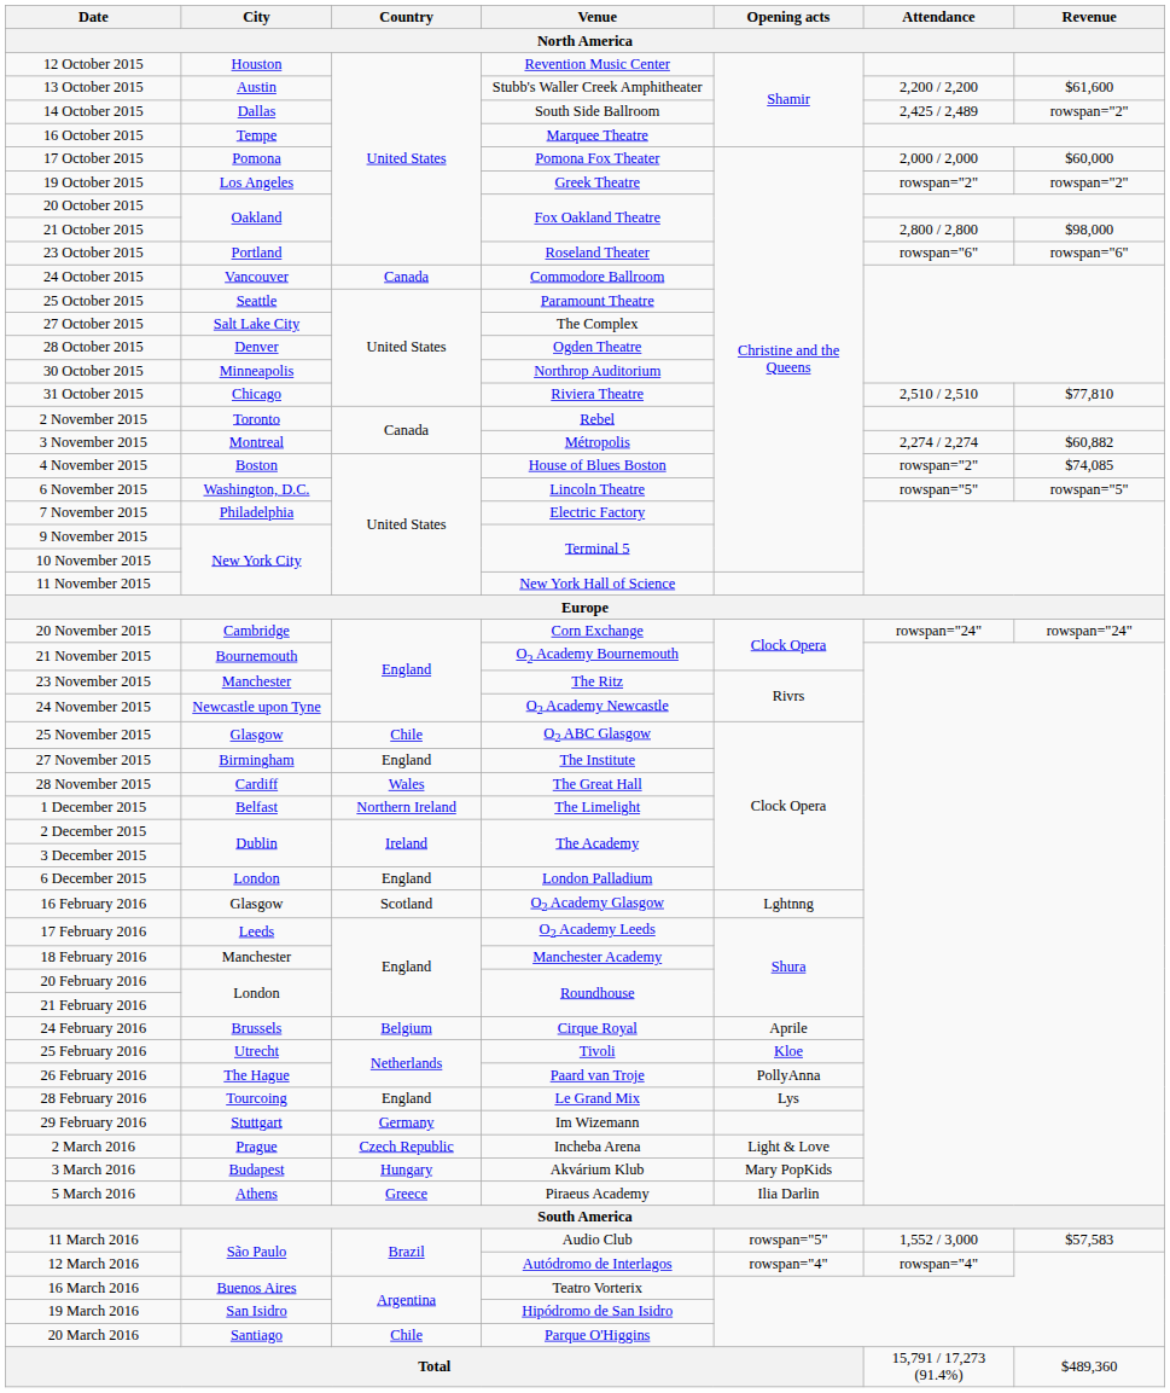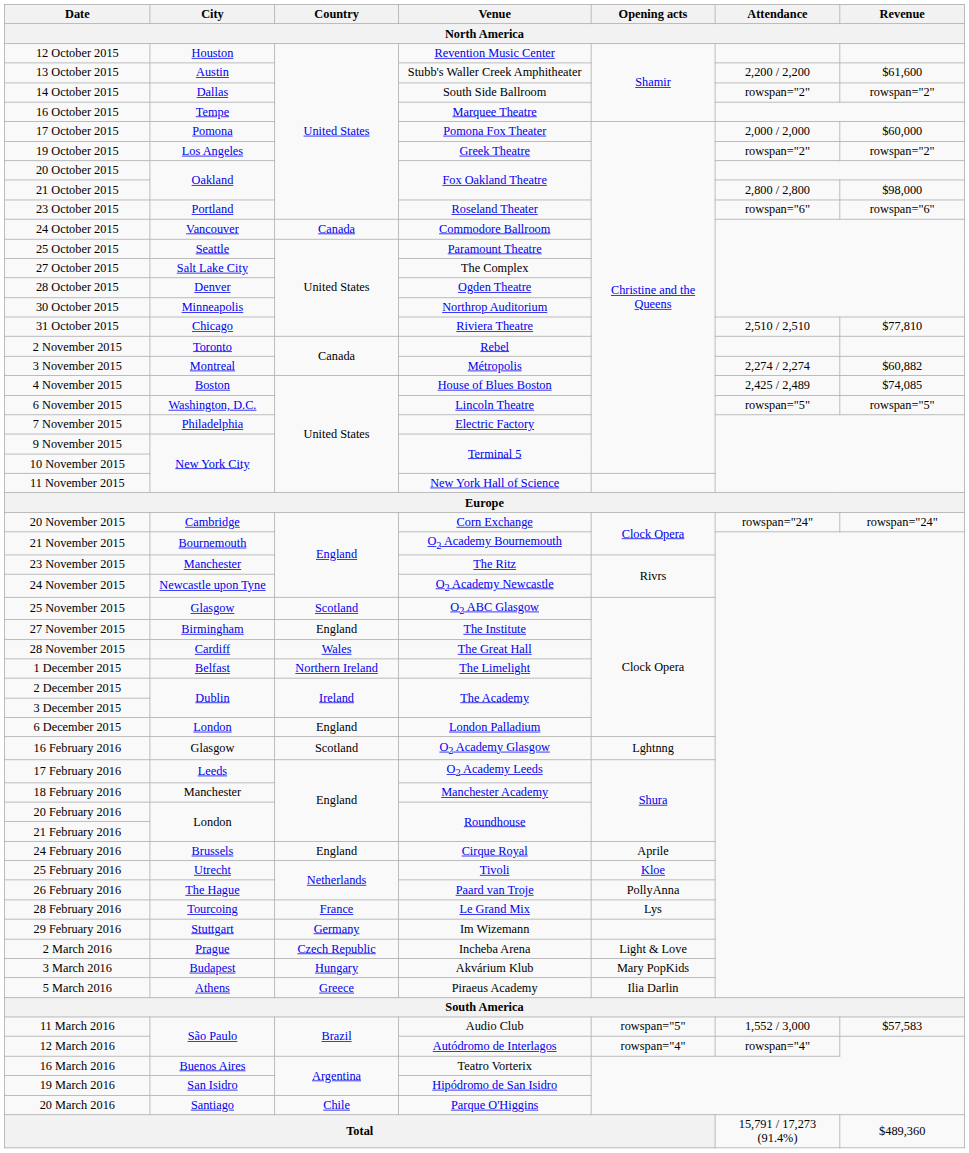14 October 2015 | Attendance: 2,425 / 2,489 -> rowspan="2"
4 November 2015 | Attendance: rowspan="2" -> 2,425 / 2,489
25 November 2015 | Country: Chile -> Scotland
24 February 2016 | Country: Belgium -> England
28 February 2016 | Country: England -> France
